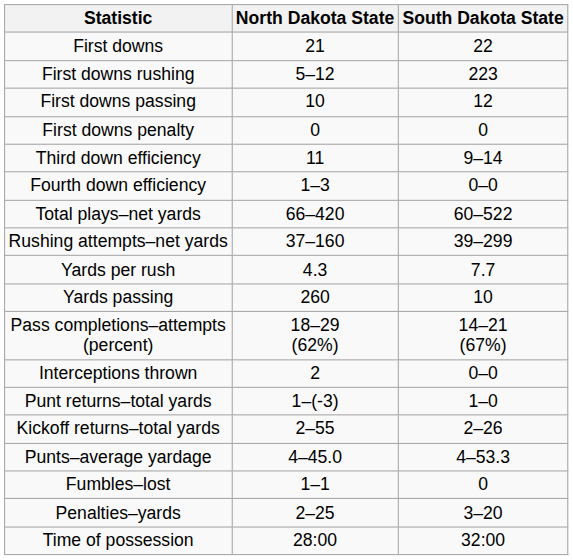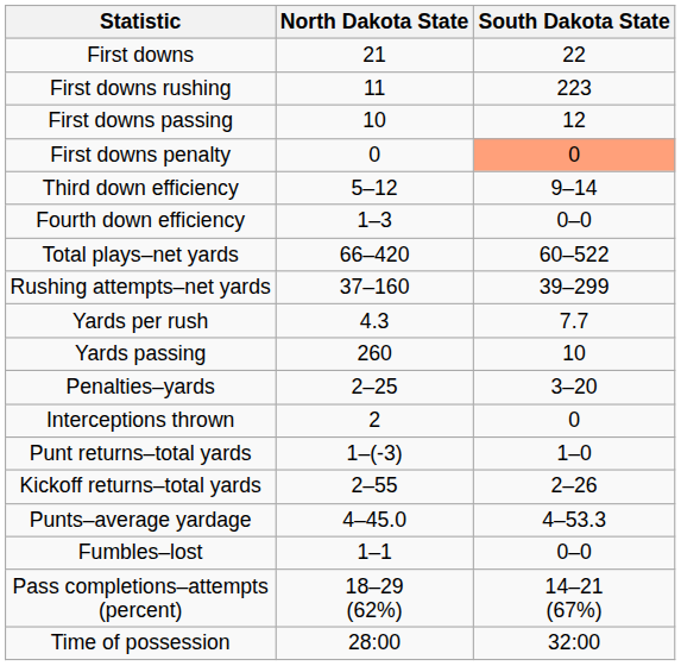First downs rushing | North Dakota State: 5–12 -> 11
First downs penalty | South Dakota State: no background -> lightsalmon background
Third down efficiency | North Dakota State: 11 -> 5–12
rows swapped: Pass completions–attempts (percent) <-> Penalties–yards
Interceptions thrown | South Dakota State: 0–0 -> 0
Fumbles–lost | South Dakota State: 0 -> 0–0
